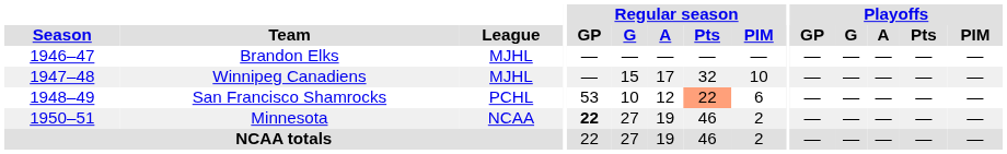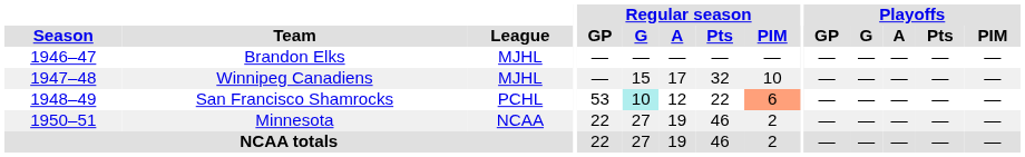San Francisco Shamrocks | Regular season / G: no background -> paleturquoise background
San Francisco Shamrocks | Regular season / Pts: lightsalmon background -> no background
San Francisco Shamrocks | Regular season / PIM: no background -> lightsalmon background
Minnesota | Regular season / GP: bold -> normal
